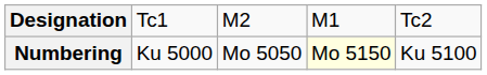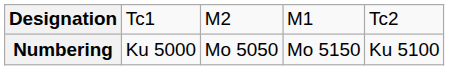Numbering | column 4: lightyellow background -> no background
